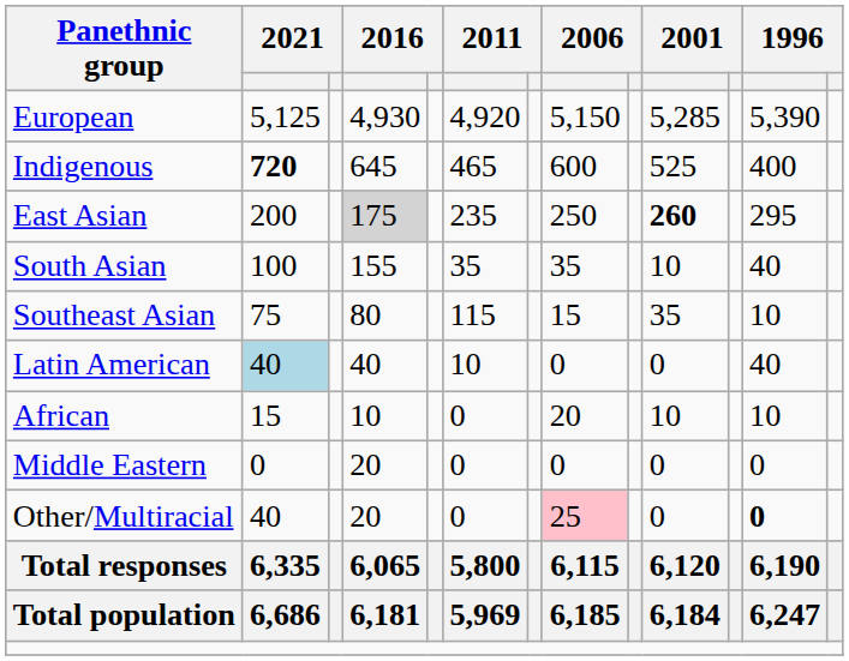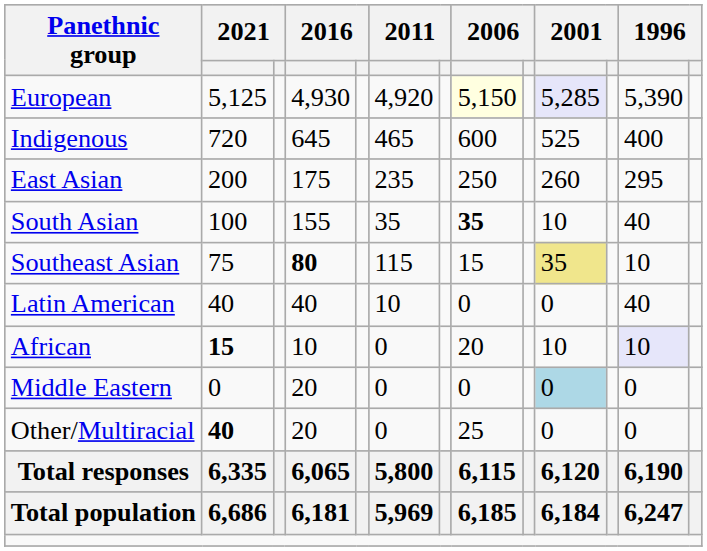European | column 8: no background -> lightyellow background
European | column 10: no background -> lavender background
Indigenous | column 2: bold -> normal
East Asian | column 4: lightgrey background -> no background
East Asian | column 10: bold -> normal
South Asian | column 8: normal -> bold
Southeast Asian | column 4: normal -> bold
Southeast Asian | column 10: no background -> khaki background
Latin American | column 2: lightblue background -> no background
African | column 2: normal -> bold
African | column 12: no background -> lavender background
Middle Eastern | column 10: no background -> lightblue background
Other/Multiracial | column 2: normal -> bold
Other/Multiracial | column 8: pink background -> no background
Other/Multiracial | column 12: bold -> normal
